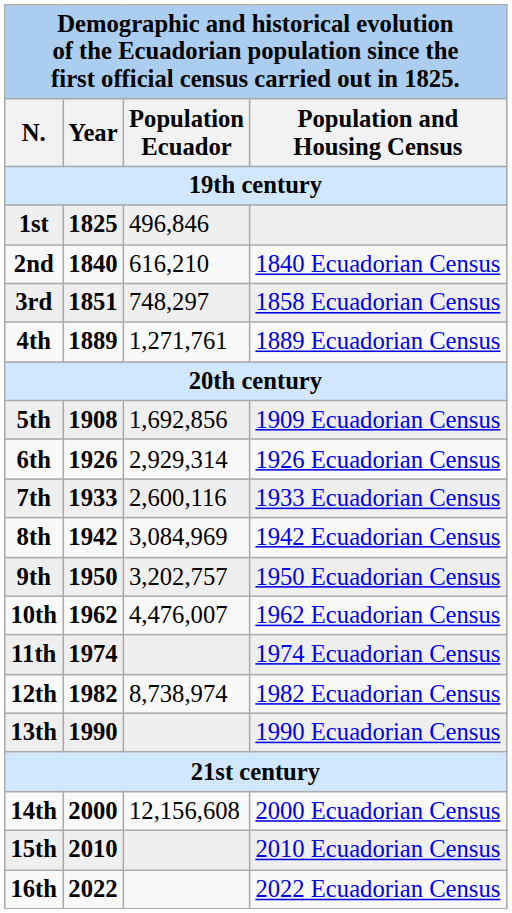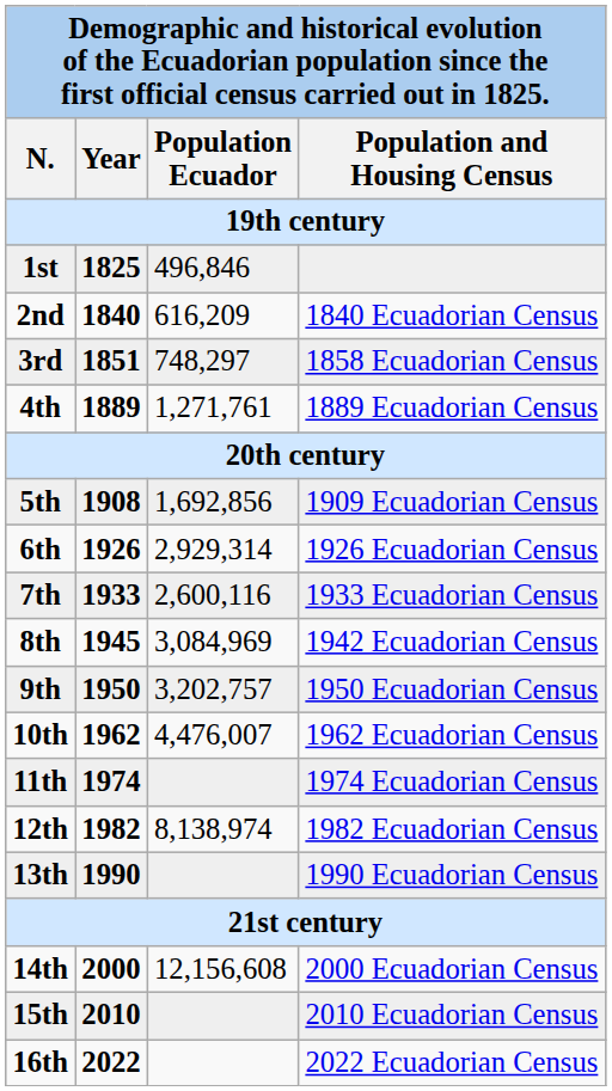2nd | Population Ecuador: 616,210 -> 616,209
8th | Year: 1942 -> 1945
12th | Population Ecuador: 8,738,974 -> 8,138,974
